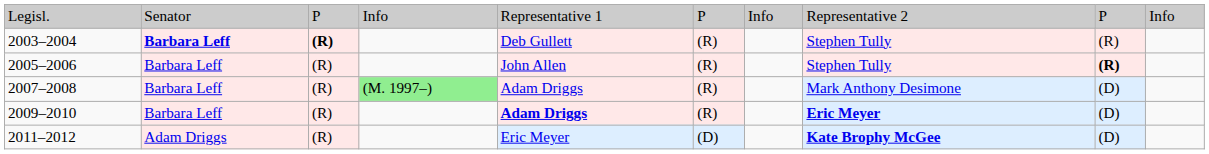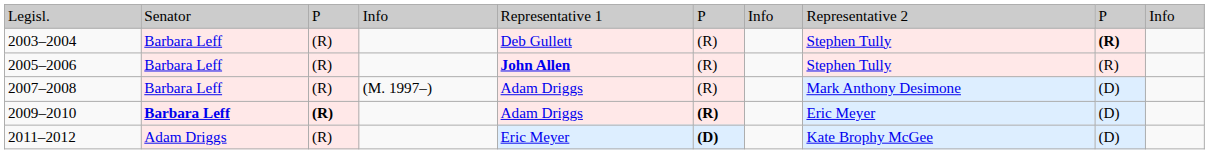2003–2004 | column 2: bold -> normal
2003–2004 | column 3: bold -> normal
2003–2004 | column 9: normal -> bold
2005–2006 | column 5: normal -> bold
2005–2006 | column 9: bold -> normal
2007–2008 | column 4: lightgreen background -> no background
2009–2010 | column 2: normal -> bold
2009–2010 | column 3: normal -> bold
2009–2010 | column 5: bold -> normal
2009–2010 | column 6: normal -> bold
2009–2010 | column 8: bold -> normal
2011–2012 | column 6: normal -> bold
2011–2012 | column 8: bold -> normal
